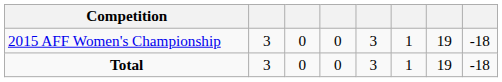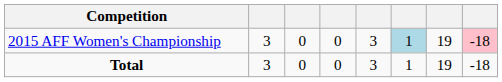2015 AFF Women's Championship | column 6: no background -> lightblue background
2015 AFF Women's Championship | column 8: no background -> pink background
